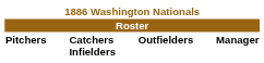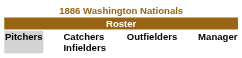Pitchers | column 1: no background -> lightgrey background
